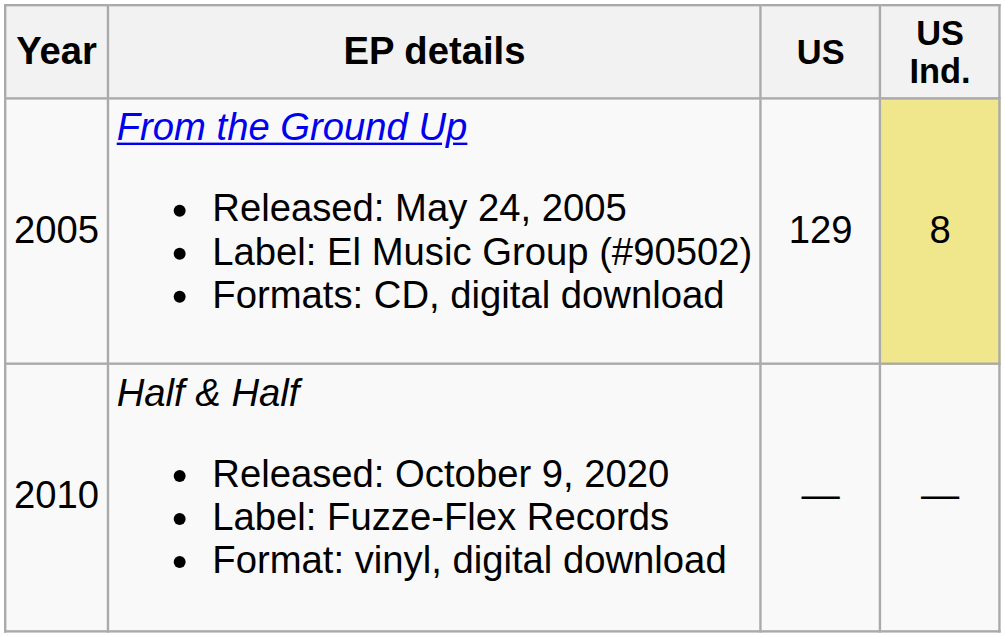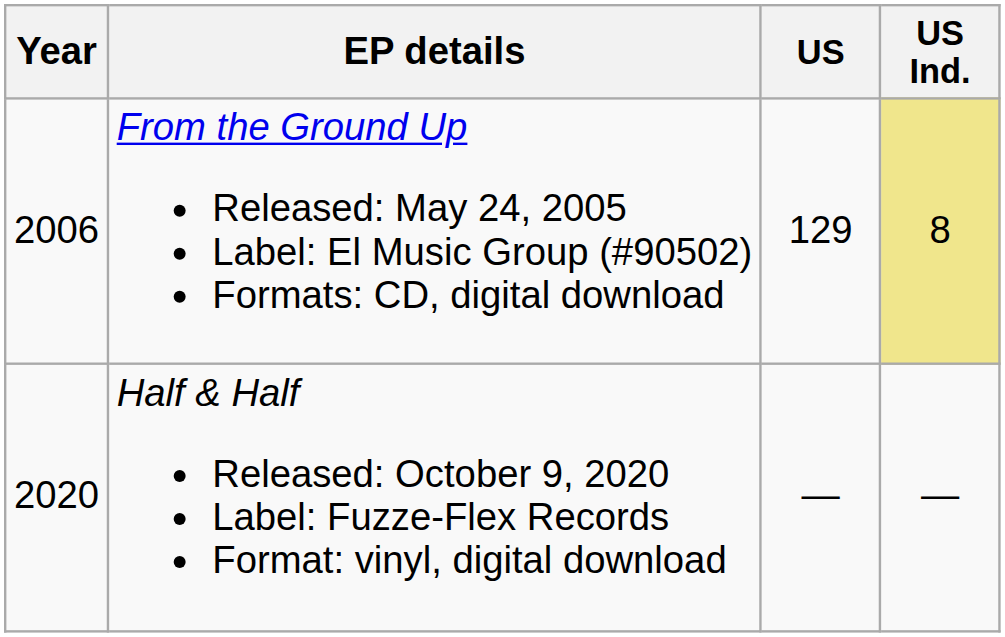row 2 | Year: 2005 -> 2006
row 3 | Year: 2010 -> 2020
